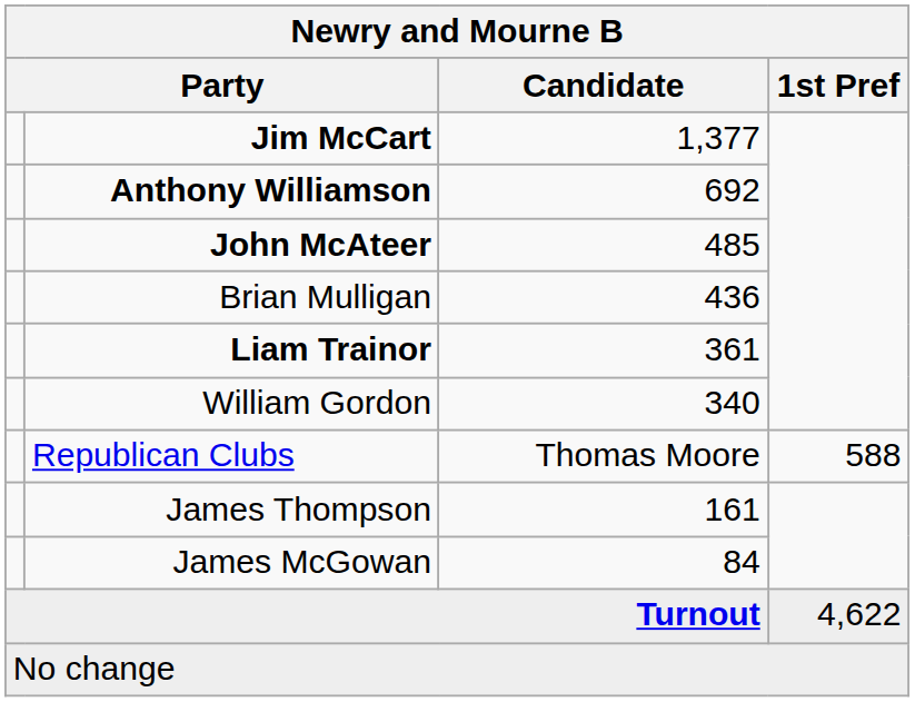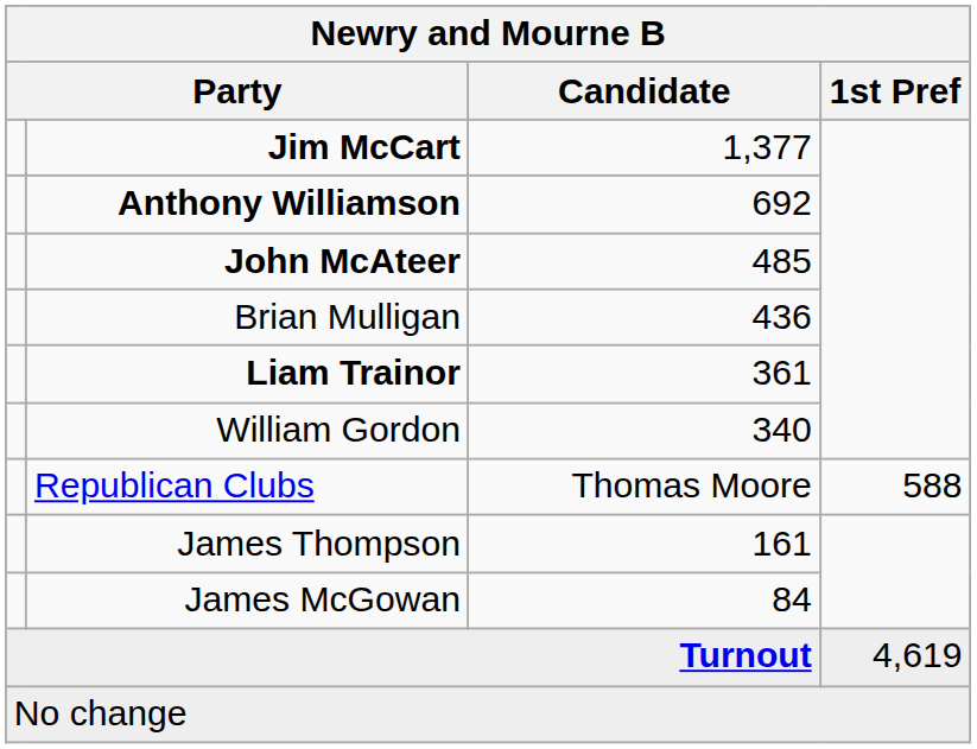Turnout | 1st Pref: 4,622 -> 4,619
